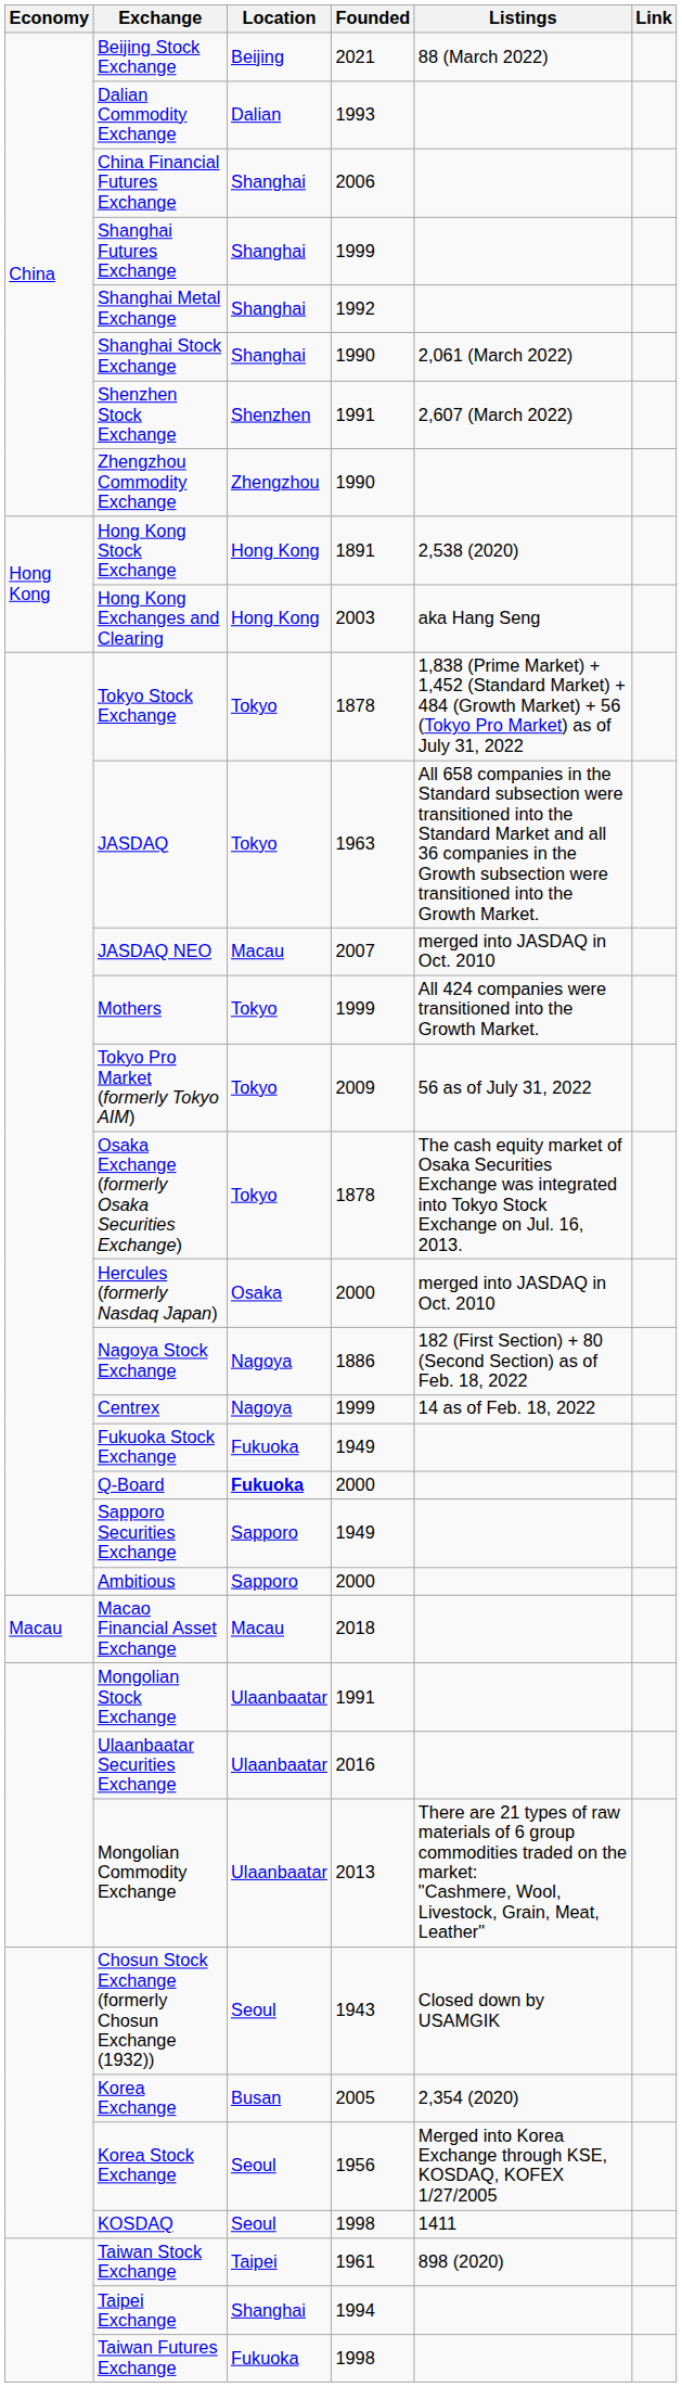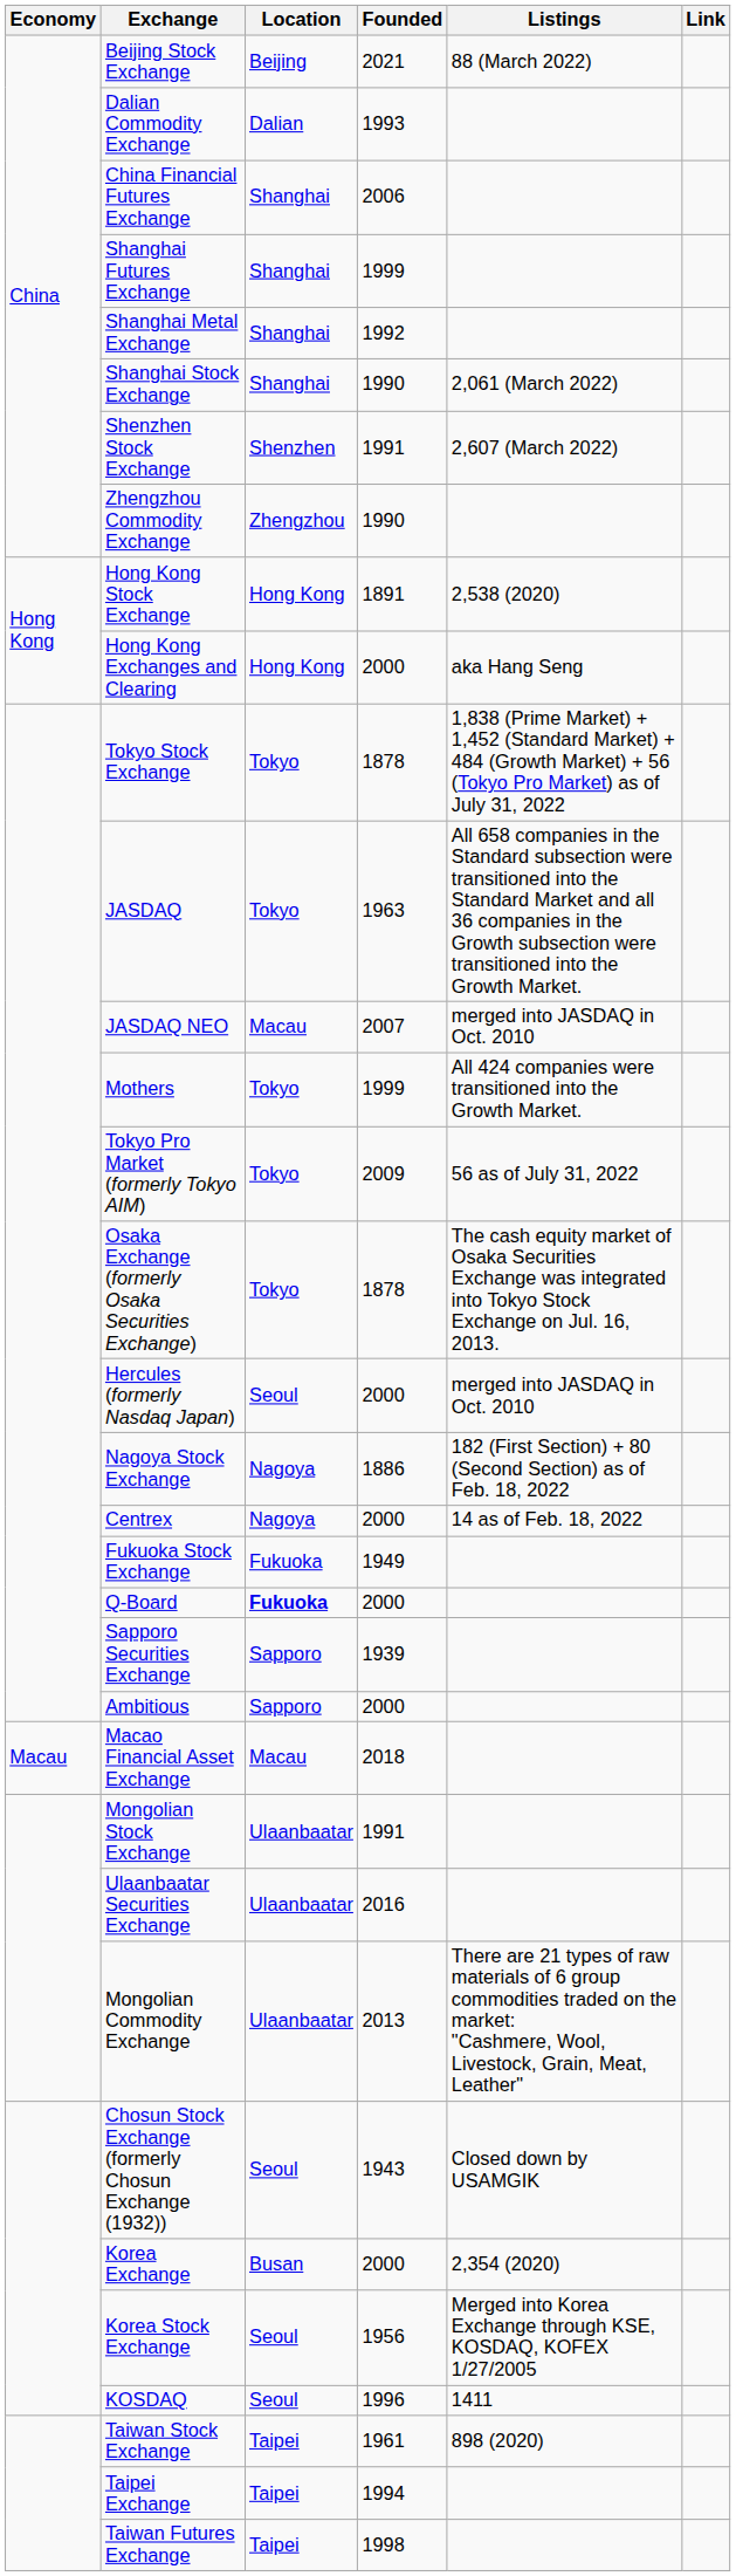Hong Kong Exchanges and Clearing | Founded: 2003 -> 2000
Hercules (formerly Nasdaq Japan) | Location: Osaka -> Seoul
Centrex | Founded: 1999 -> 2000
Sapporo Securities Exchange | Founded: 1949 -> 1939
Korea Exchange | Founded: 2005 -> 2000
KOSDAQ | Founded: 1998 -> 1996
Taipei Exchange | Location: Shanghai -> Taipei
Taiwan Futures Exchange | Location: Fukuoka -> Taipei
